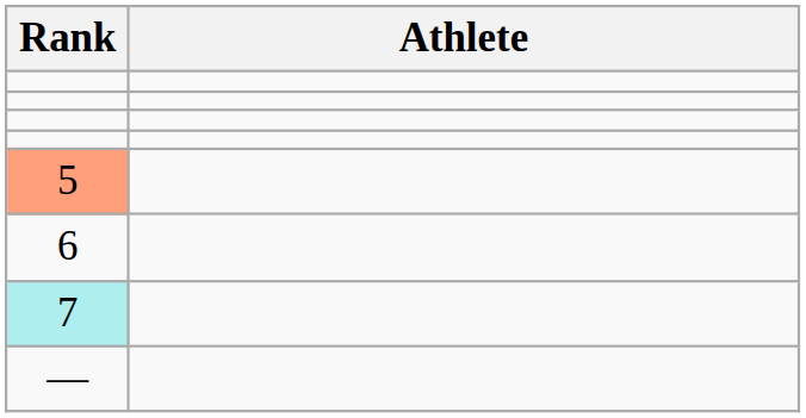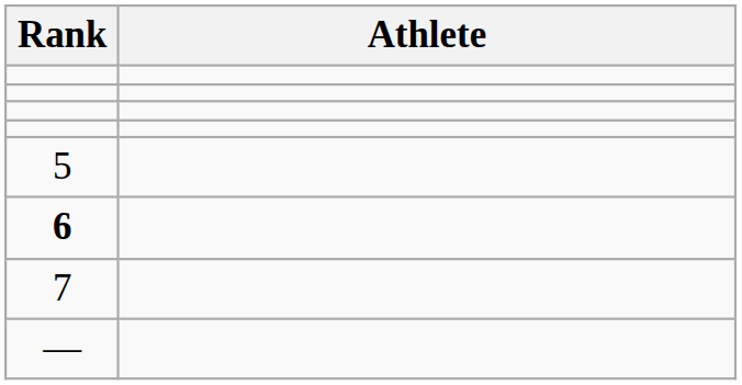row 6 | Rank: lightsalmon background -> no background
row 7 | Rank: normal -> bold
row 8 | Rank: paleturquoise background -> no background
